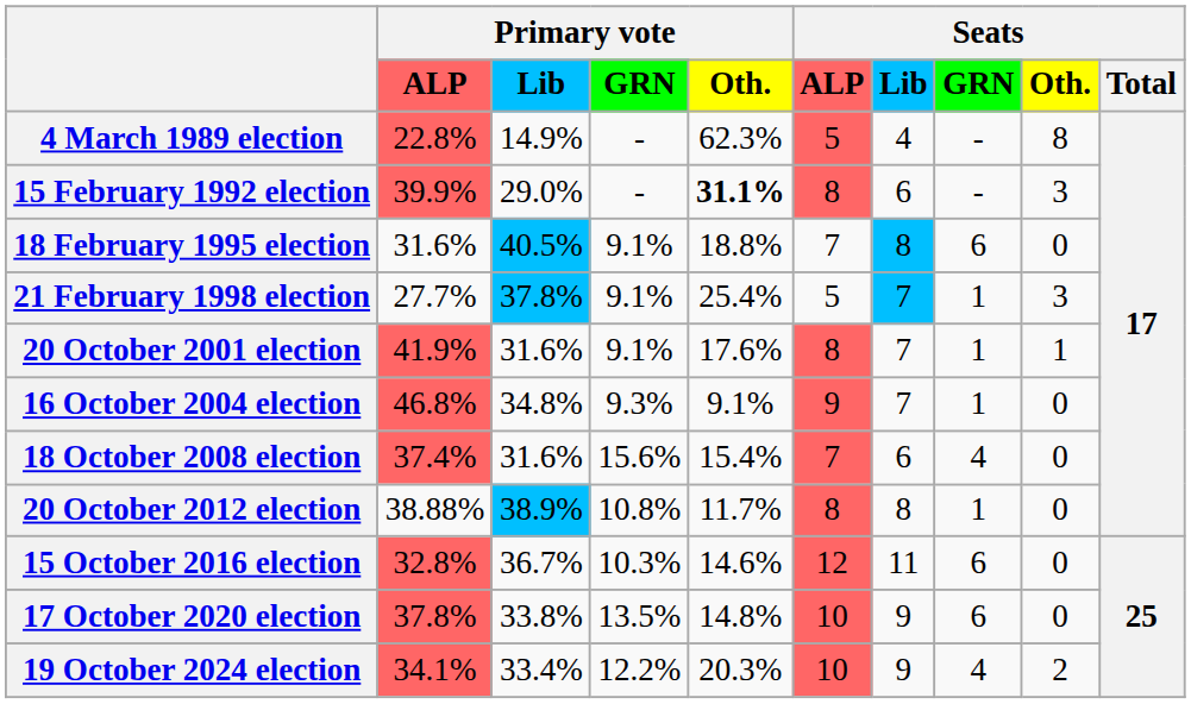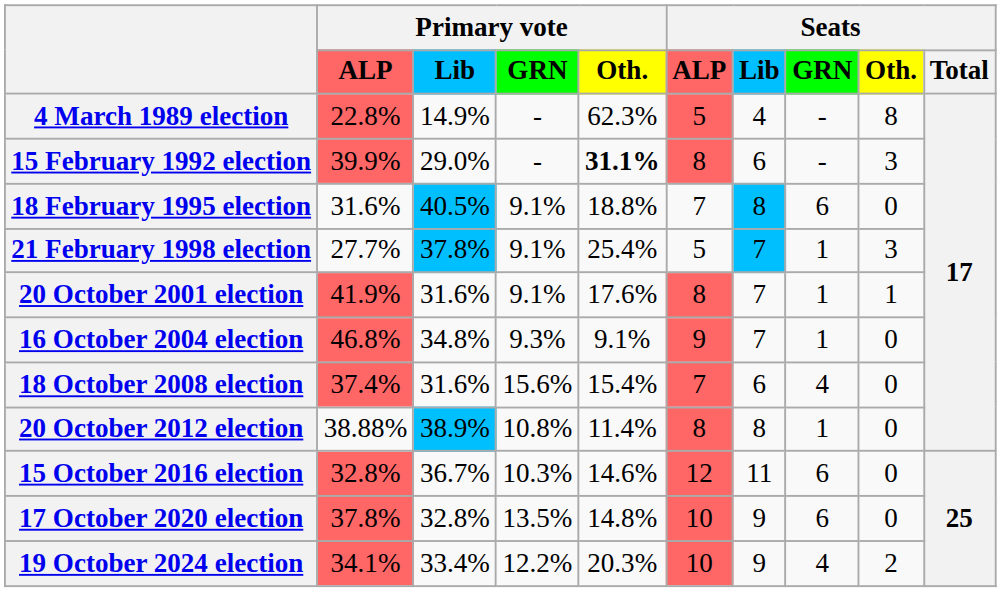20 October 2012 election | Primary vote / Oth.: 11.7% -> 11.4%
17 October 2020 election | Primary vote / Lib: 33.8% -> 32.8%
